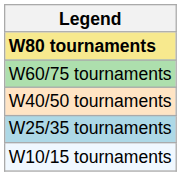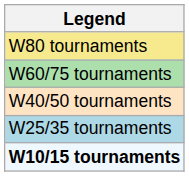row 2 | column 1: bold -> normal
row 6 | column 1: normal -> bold
